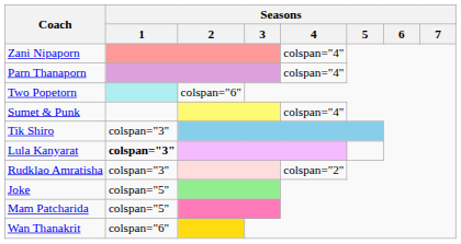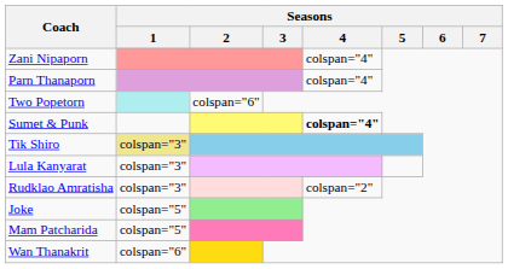Sumet & Punk | Seasons / 4: normal -> bold
Tik Shiro | Seasons / 1: no background -> khaki background
Lula Kanyarat | Seasons / 1: bold -> normal
